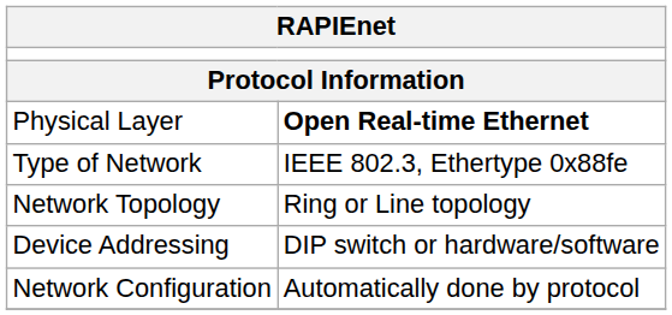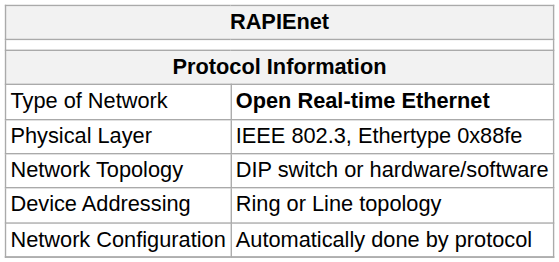row 4 | column 1: Physical Layer -> Type of Network
row 5 | column 1: Type of Network -> Physical Layer
row 6 | column 2: Ring or Line topology -> DIP switch or hardware/software
row 7 | column 2: DIP switch or hardware/software -> Ring or Line topology
